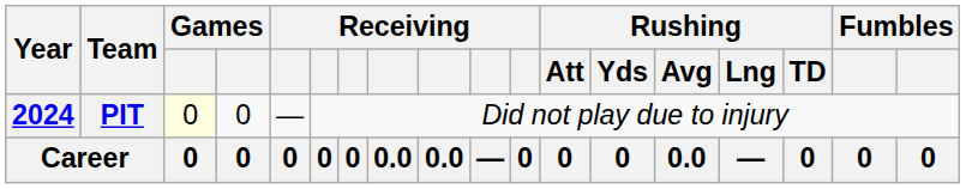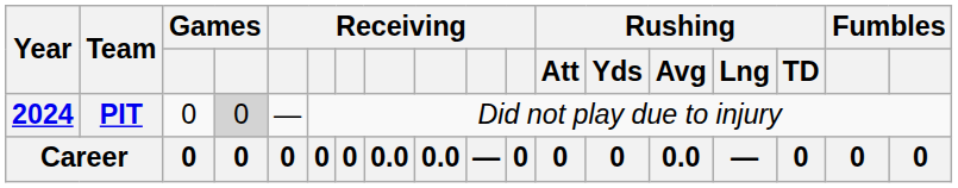PIT | column 3: lightyellow background -> no background
PIT | column 4: no background -> lightgrey background
